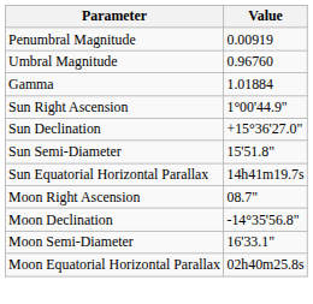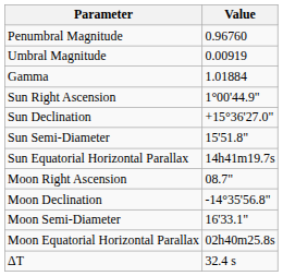Penumbral Magnitude | Value: 0.00919 -> 0.96760
Umbral Magnitude | Value: 0.96760 -> 0.00919
+ row: ΔT | 32.4 s
